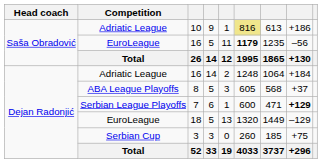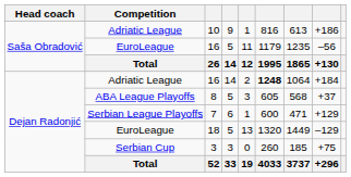10 | column 6: khaki background -> no background
EuroLeague / 16 | column 6: bold -> normal
Adriatic League / 16 | column 6: normal -> bold
7 | column 8: bold -> normal
